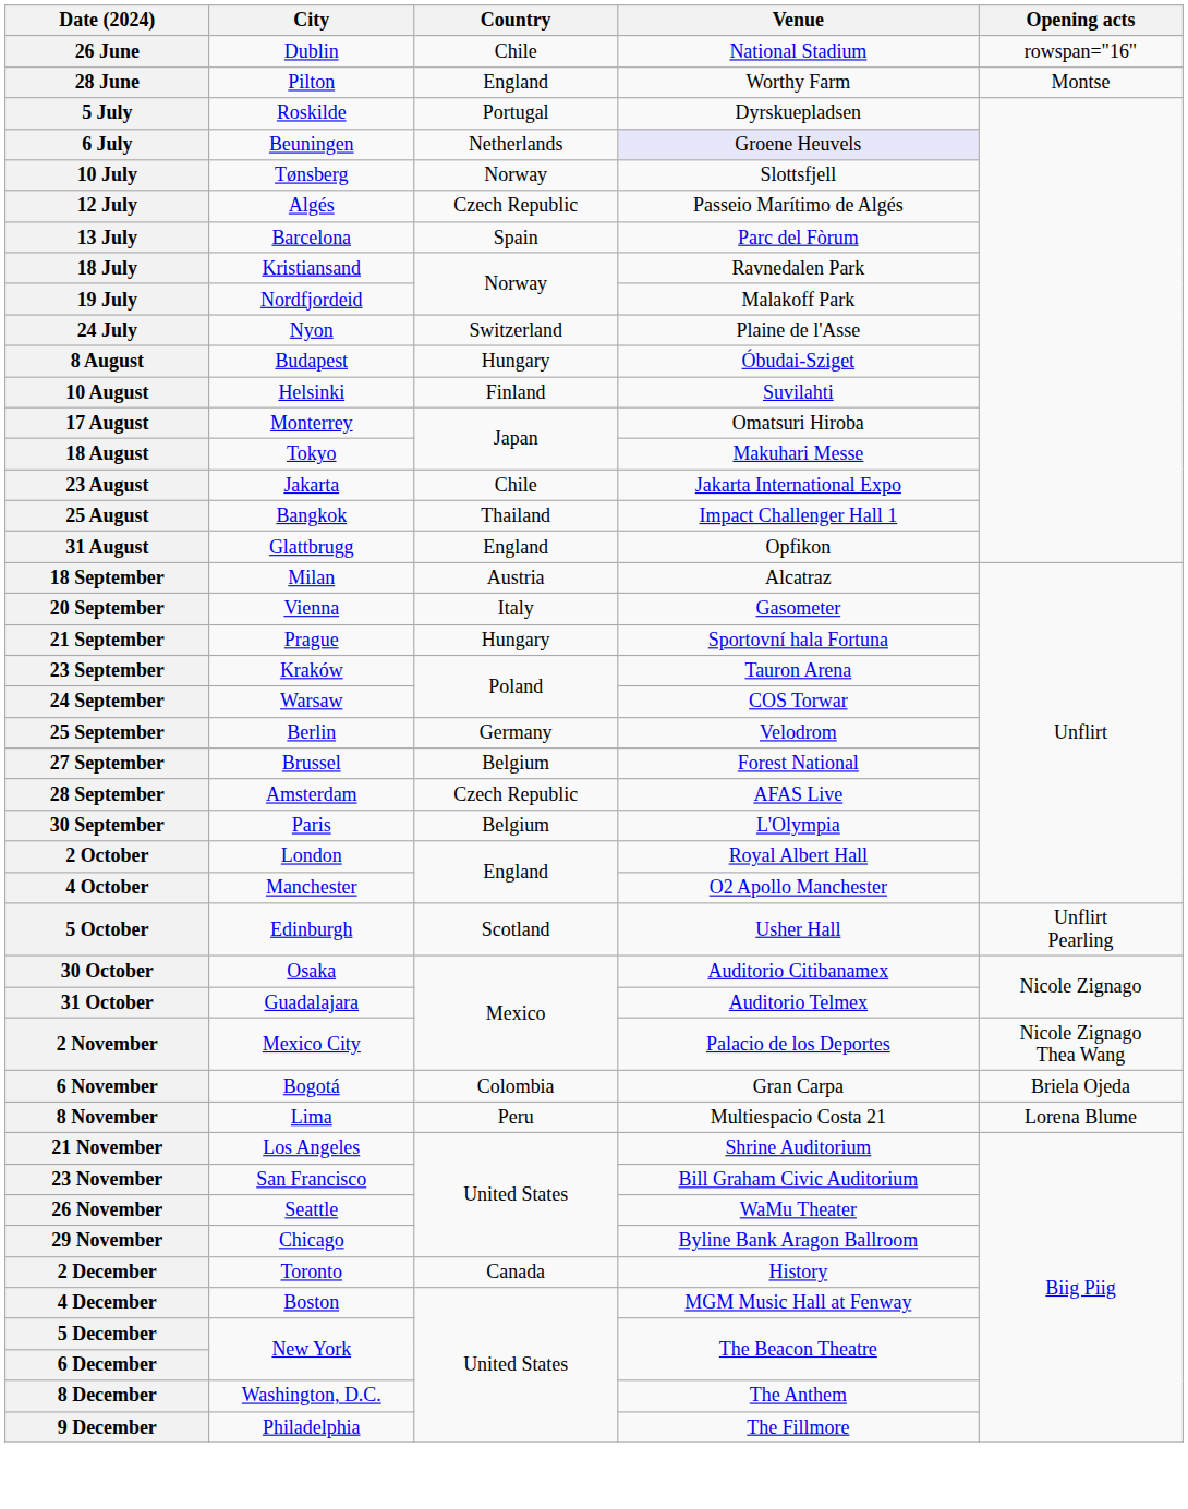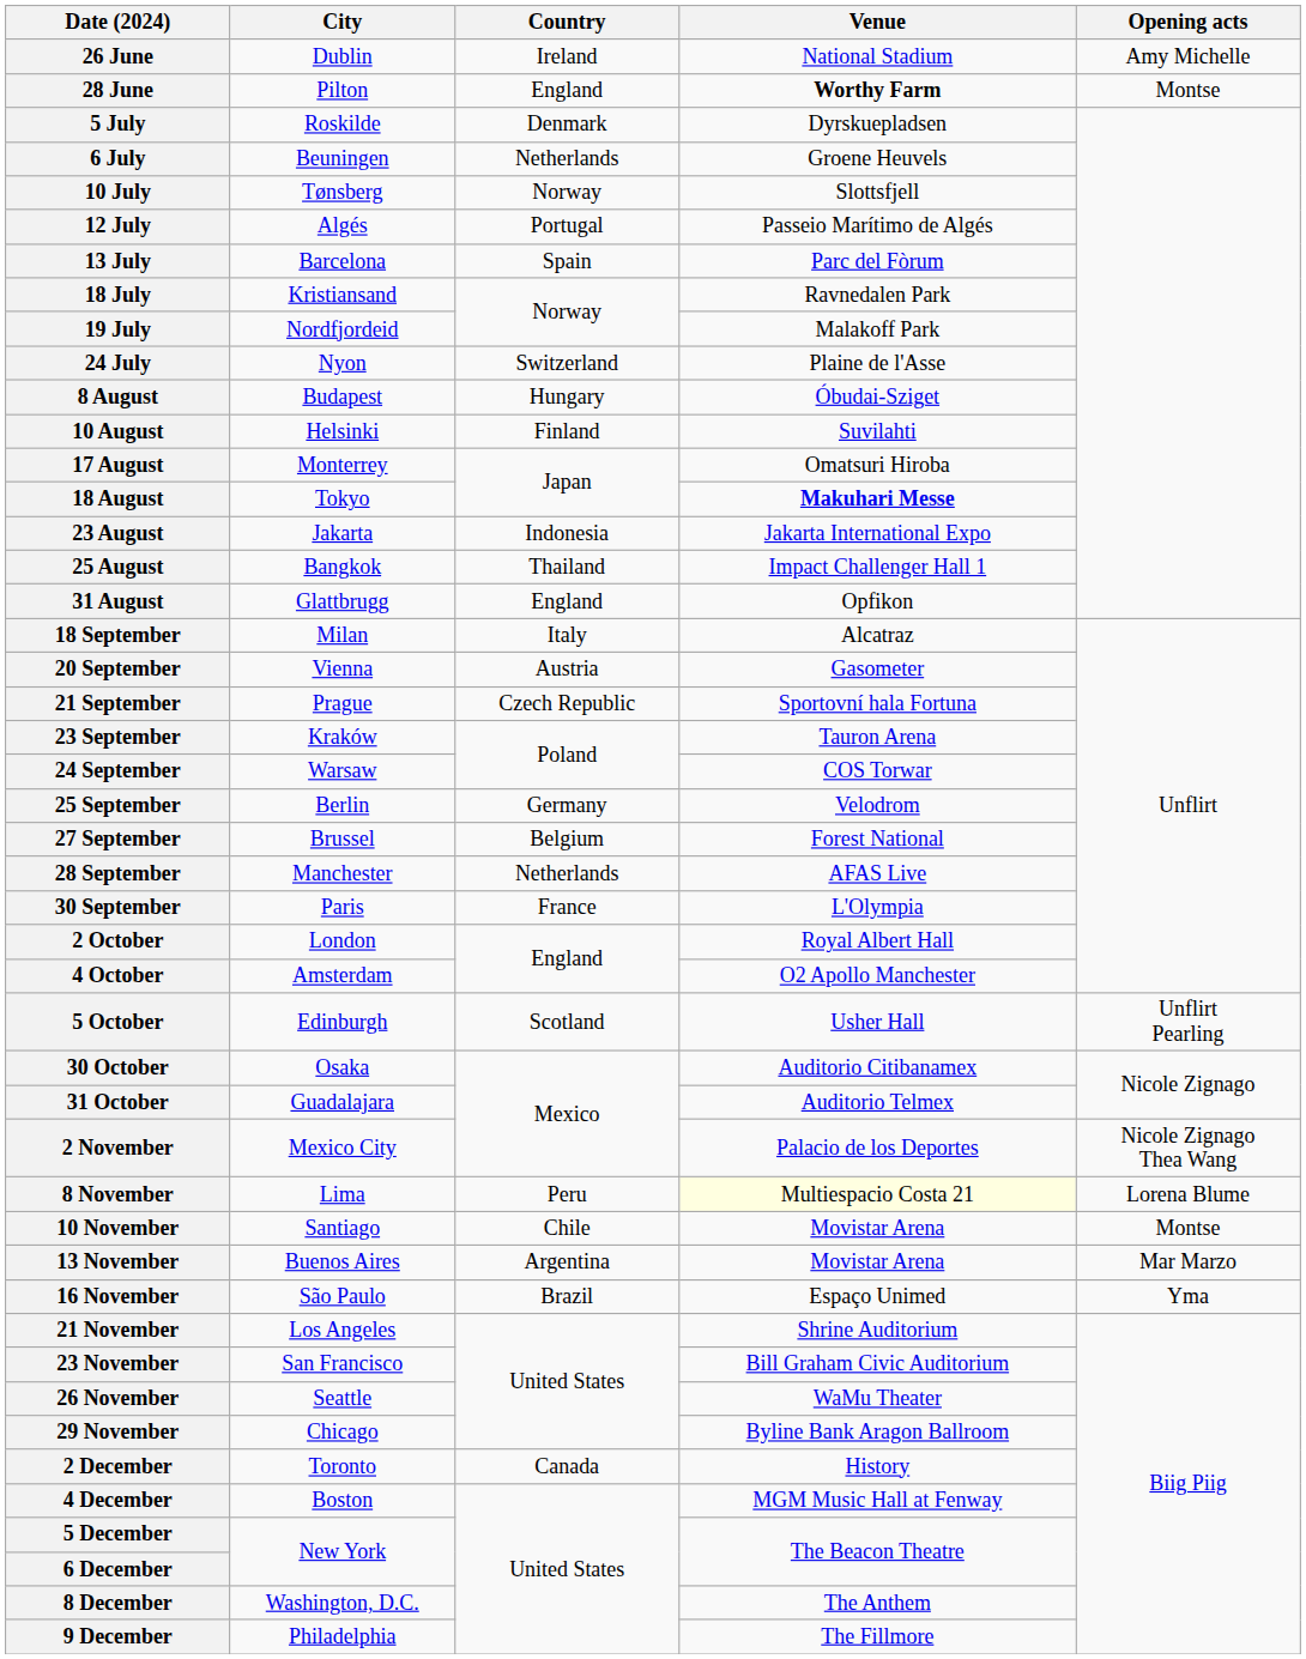26 June | Country: Chile -> Ireland
26 June | Opening acts: rowspan="16" -> Amy Michelle
28 June | Venue: normal -> bold
5 July | Country: Portugal -> Denmark
6 July | Venue: lavender background -> no background
12 July | Country: Czech Republic -> Portugal
18 August | Venue: normal -> bold
23 August | Country: Chile -> Indonesia
18 September | Country: Austria -> Italy
20 September | Country: Italy -> Austria
21 September | Country: Hungary -> Czech Republic
28 September | City: Amsterdam -> Manchester
28 September | Country: Czech Republic -> Netherlands
30 September | Country: Belgium -> France
4 October | City: Manchester -> Amsterdam
- row: 6 November | Bogotá | Colombia | Gran Carpa | Briela Ojeda
8 November | Venue: no background -> lightyellow background
+ row: 10 November | Santiago | Chile | Movistar Arena | Montse
+ row: 13 November | Buenos Aires | Argentina | Movistar Arena | Mar Marzo
+ row: 16 November | São Paulo | Brazil | Espaço Unimed | Yma
